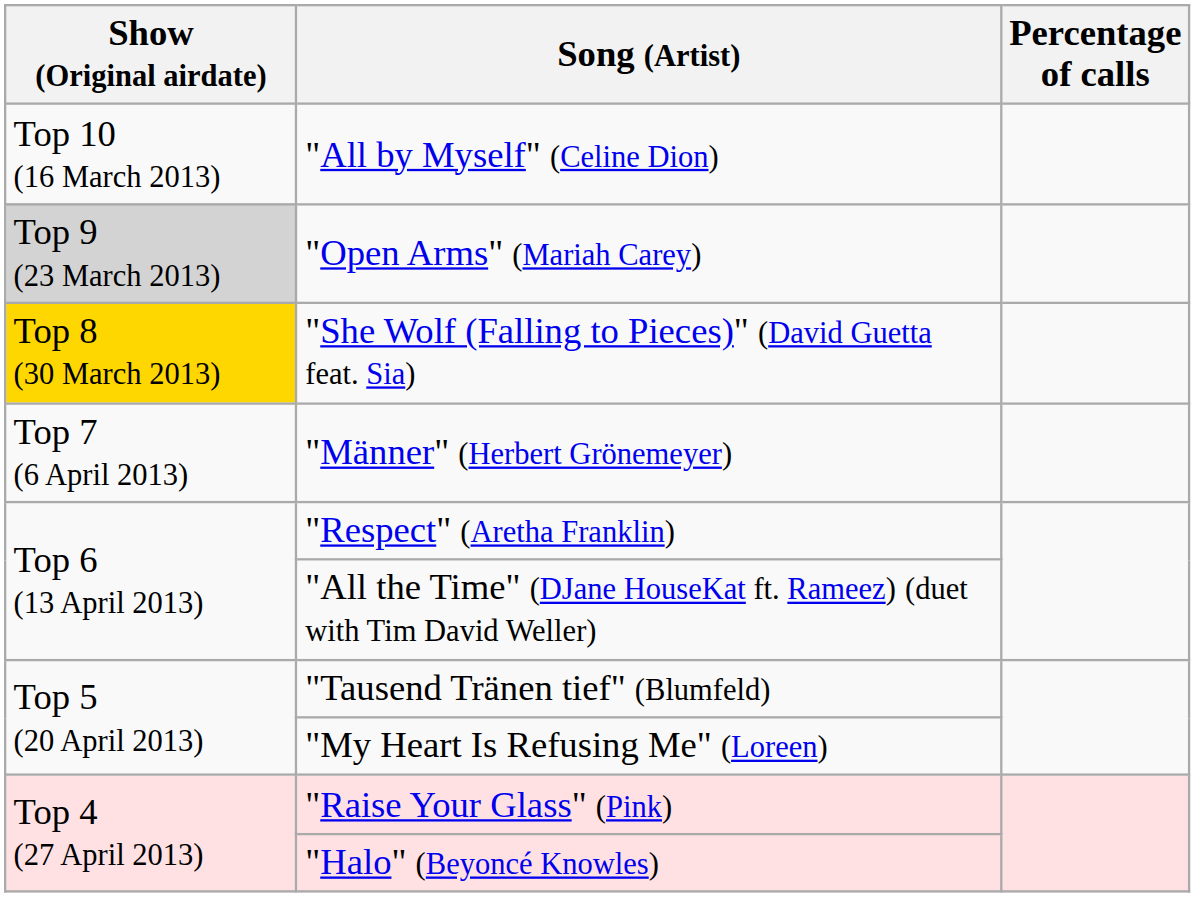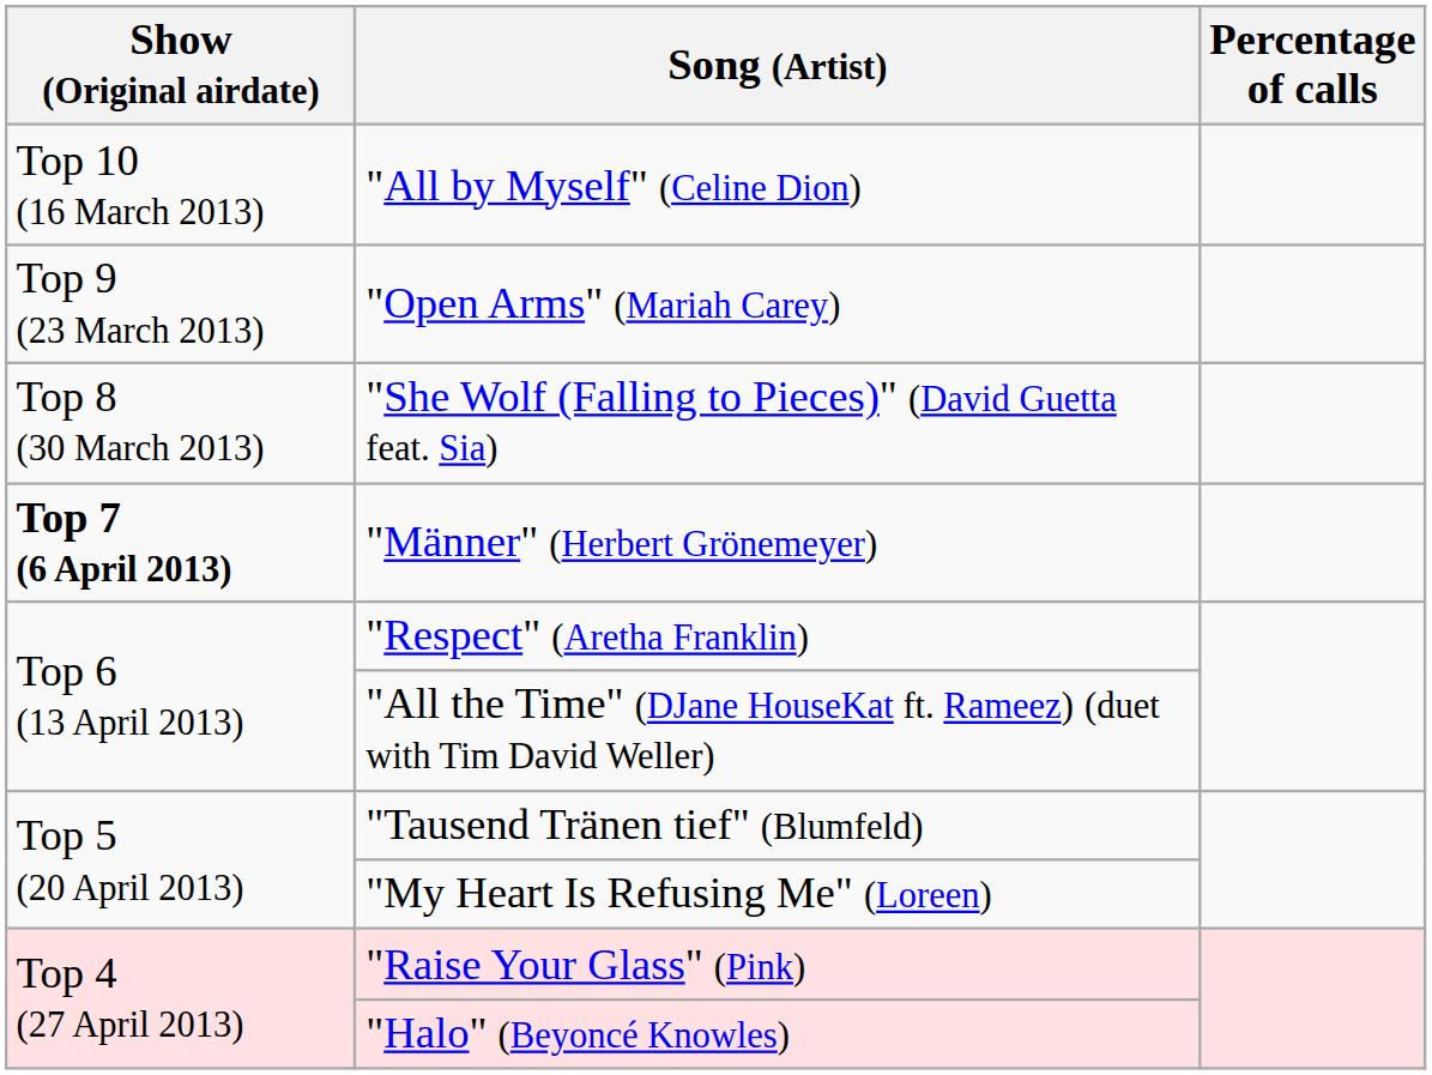"Open Arms" (Mariah Carey) | Show (Original airdate): lightgrey background -> no background
"She Wolf (Falling to Pieces)" (David Guetta feat. Sia) | Show (Original airdate): gold background -> no background
"Männer" (Herbert Grönemeyer) | Show (Original airdate): normal -> bold
